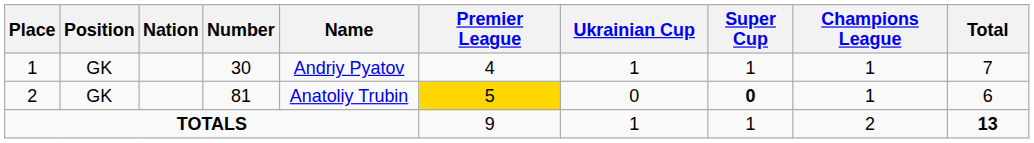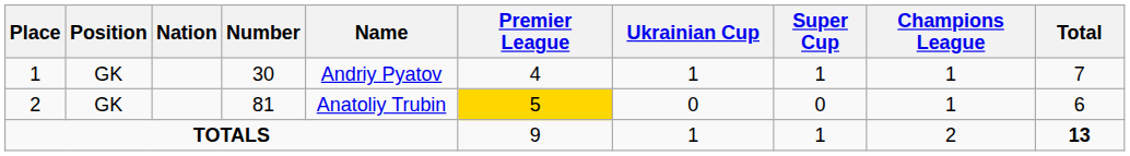row 3 | Super Cup: bold -> normal
